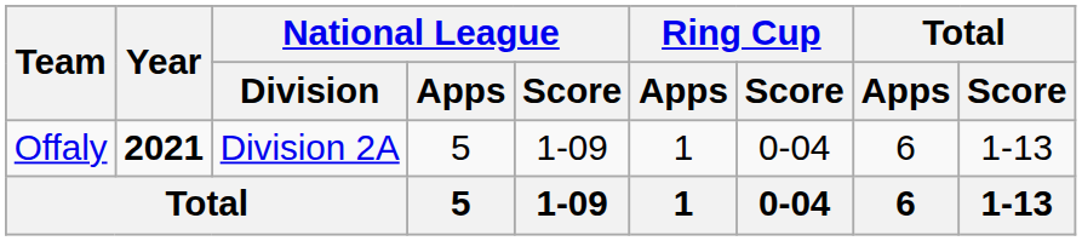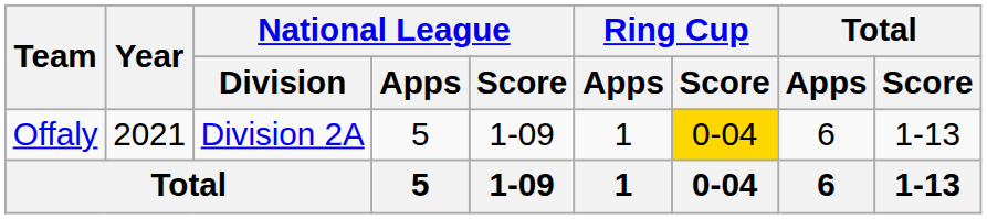Offaly | Year: bold -> normal
Offaly | Ring Cup / Score: no background -> gold background
